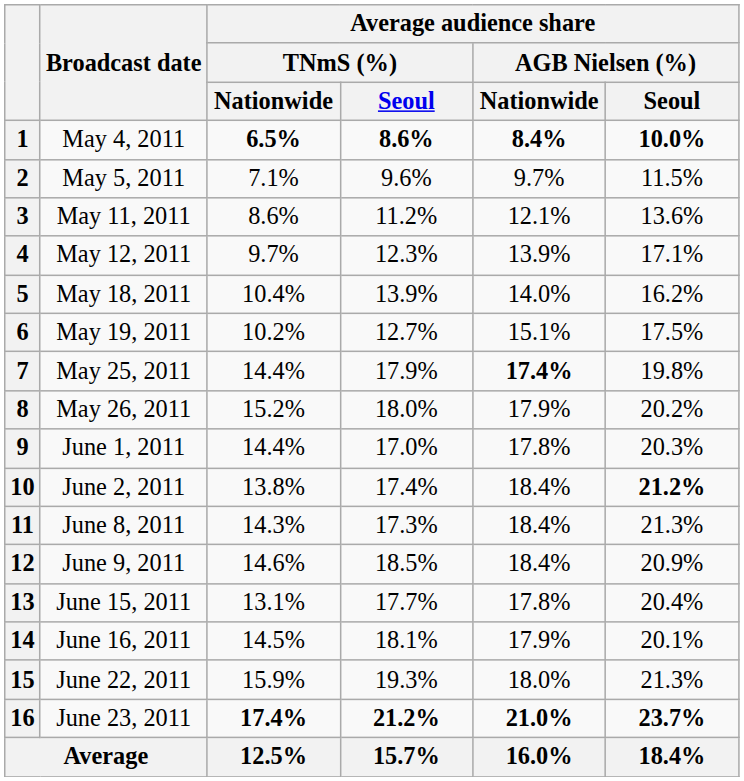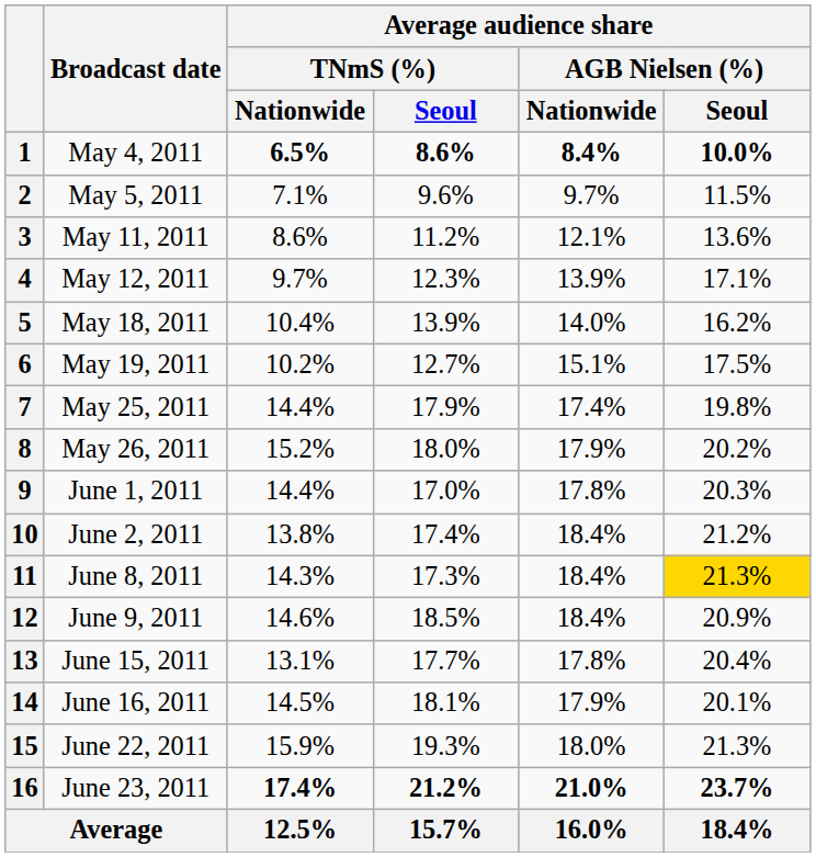7 | Average audience share / AGB Nielsen (%) / Nationwide: bold -> normal
10 | Average audience share / AGB Nielsen (%) / Seoul: bold -> normal
11 | Average audience share / AGB Nielsen (%) / Seoul: no background -> gold background
